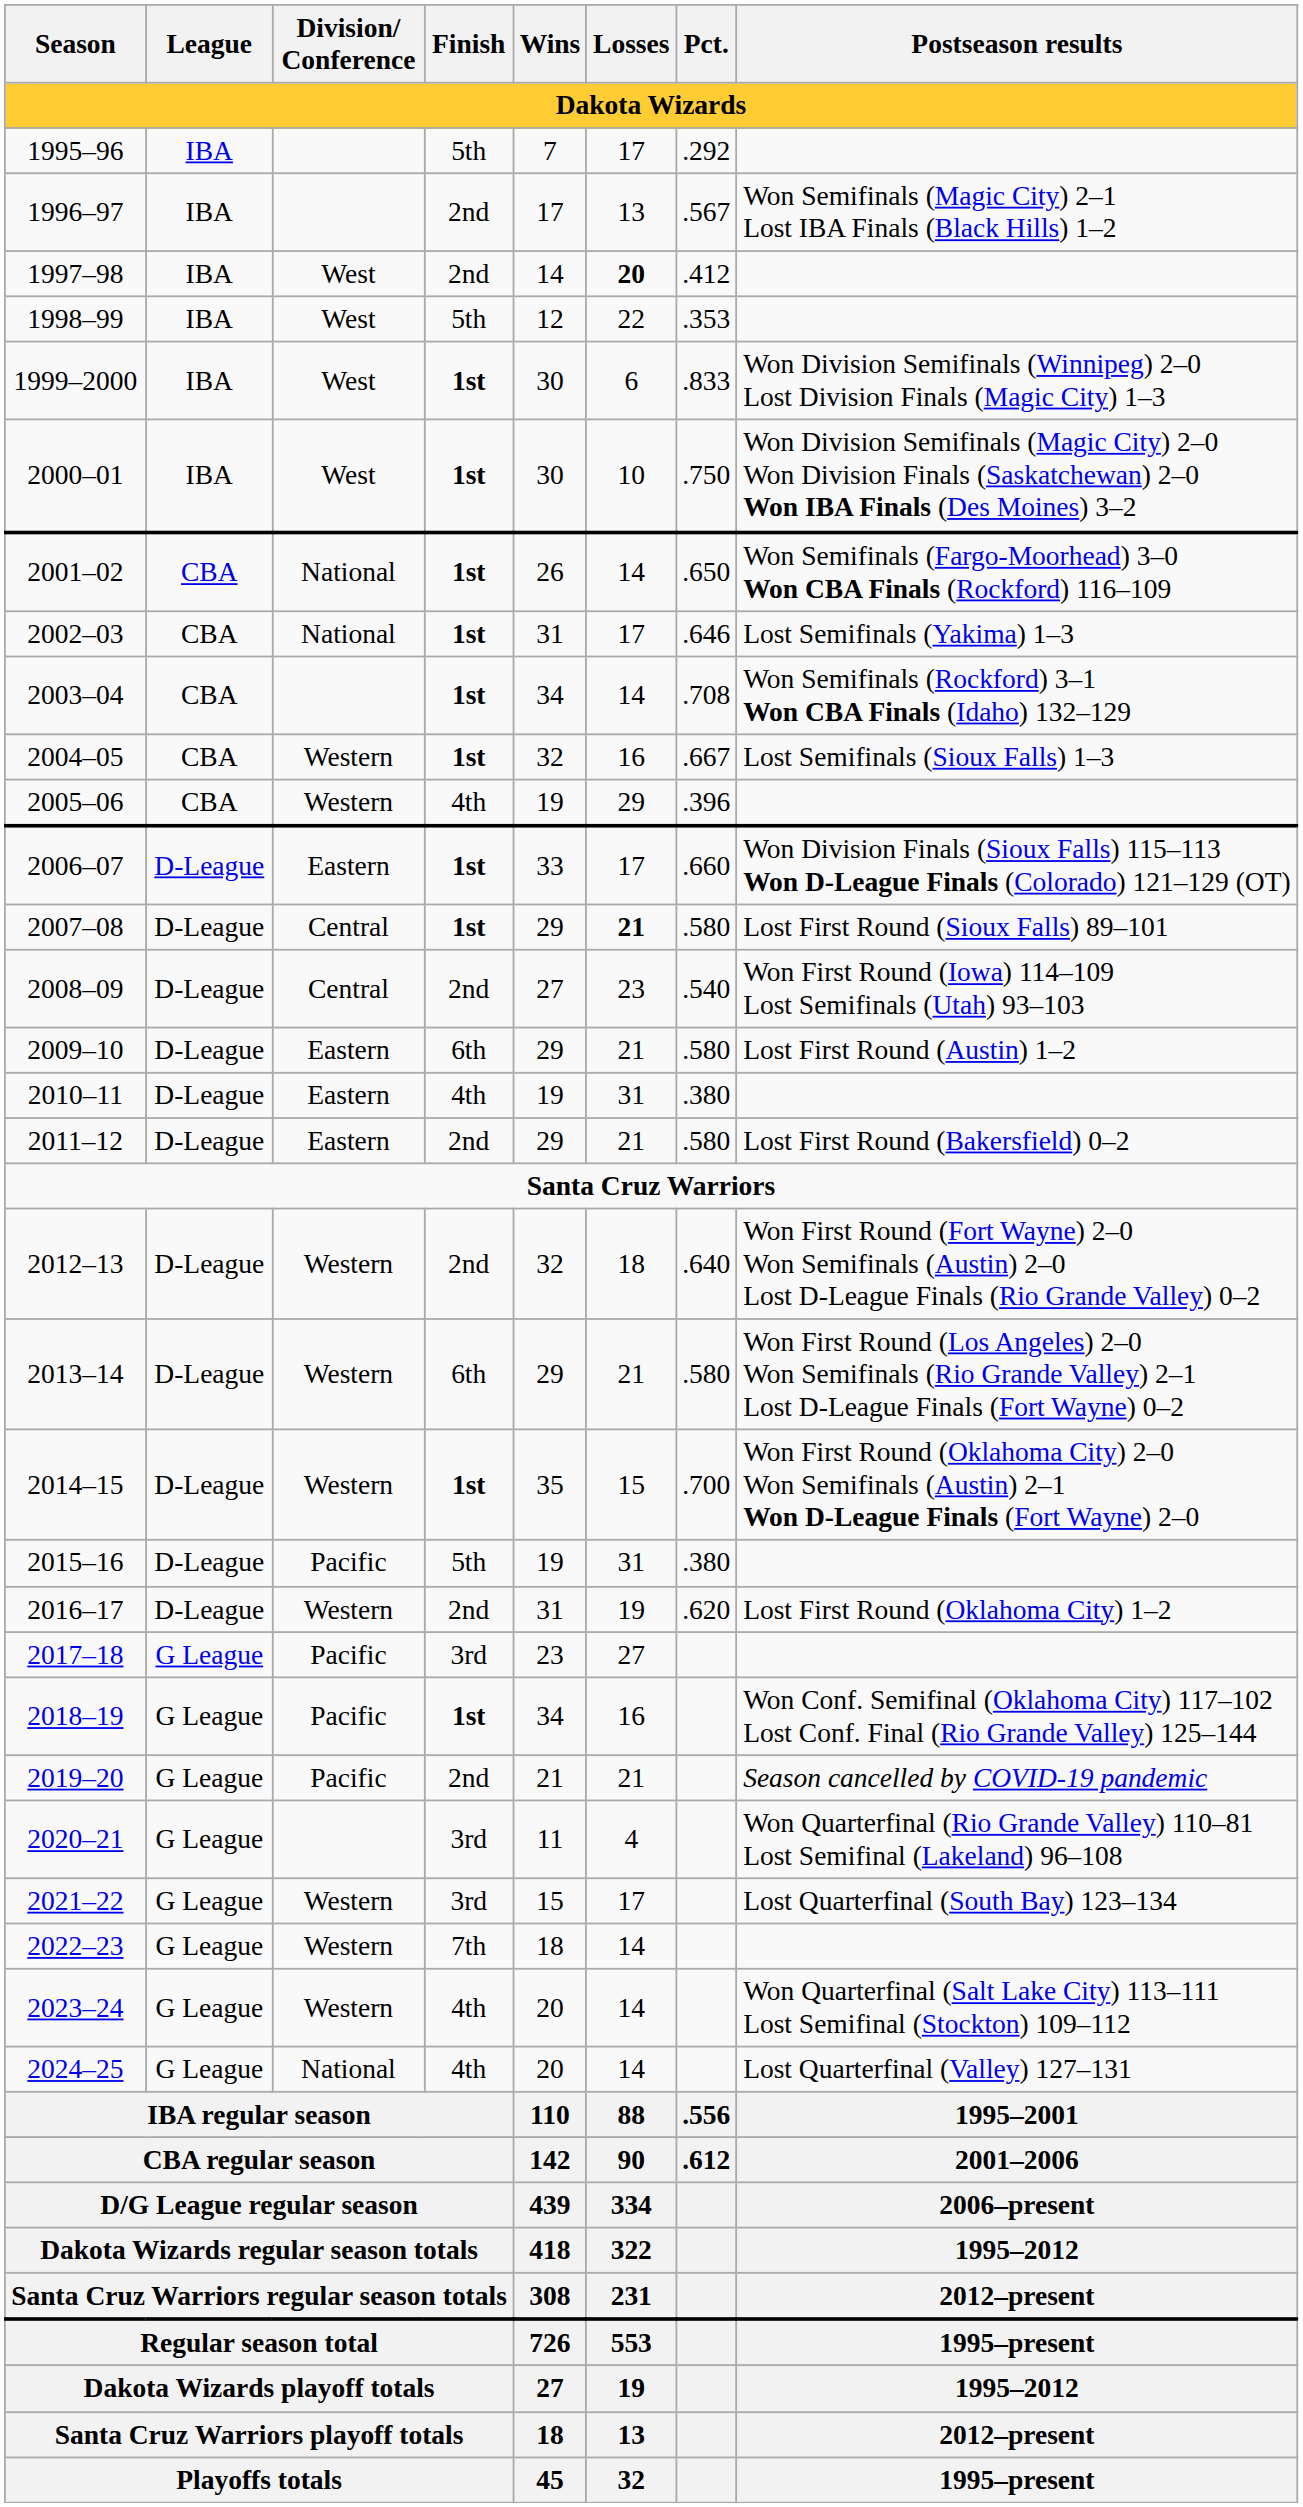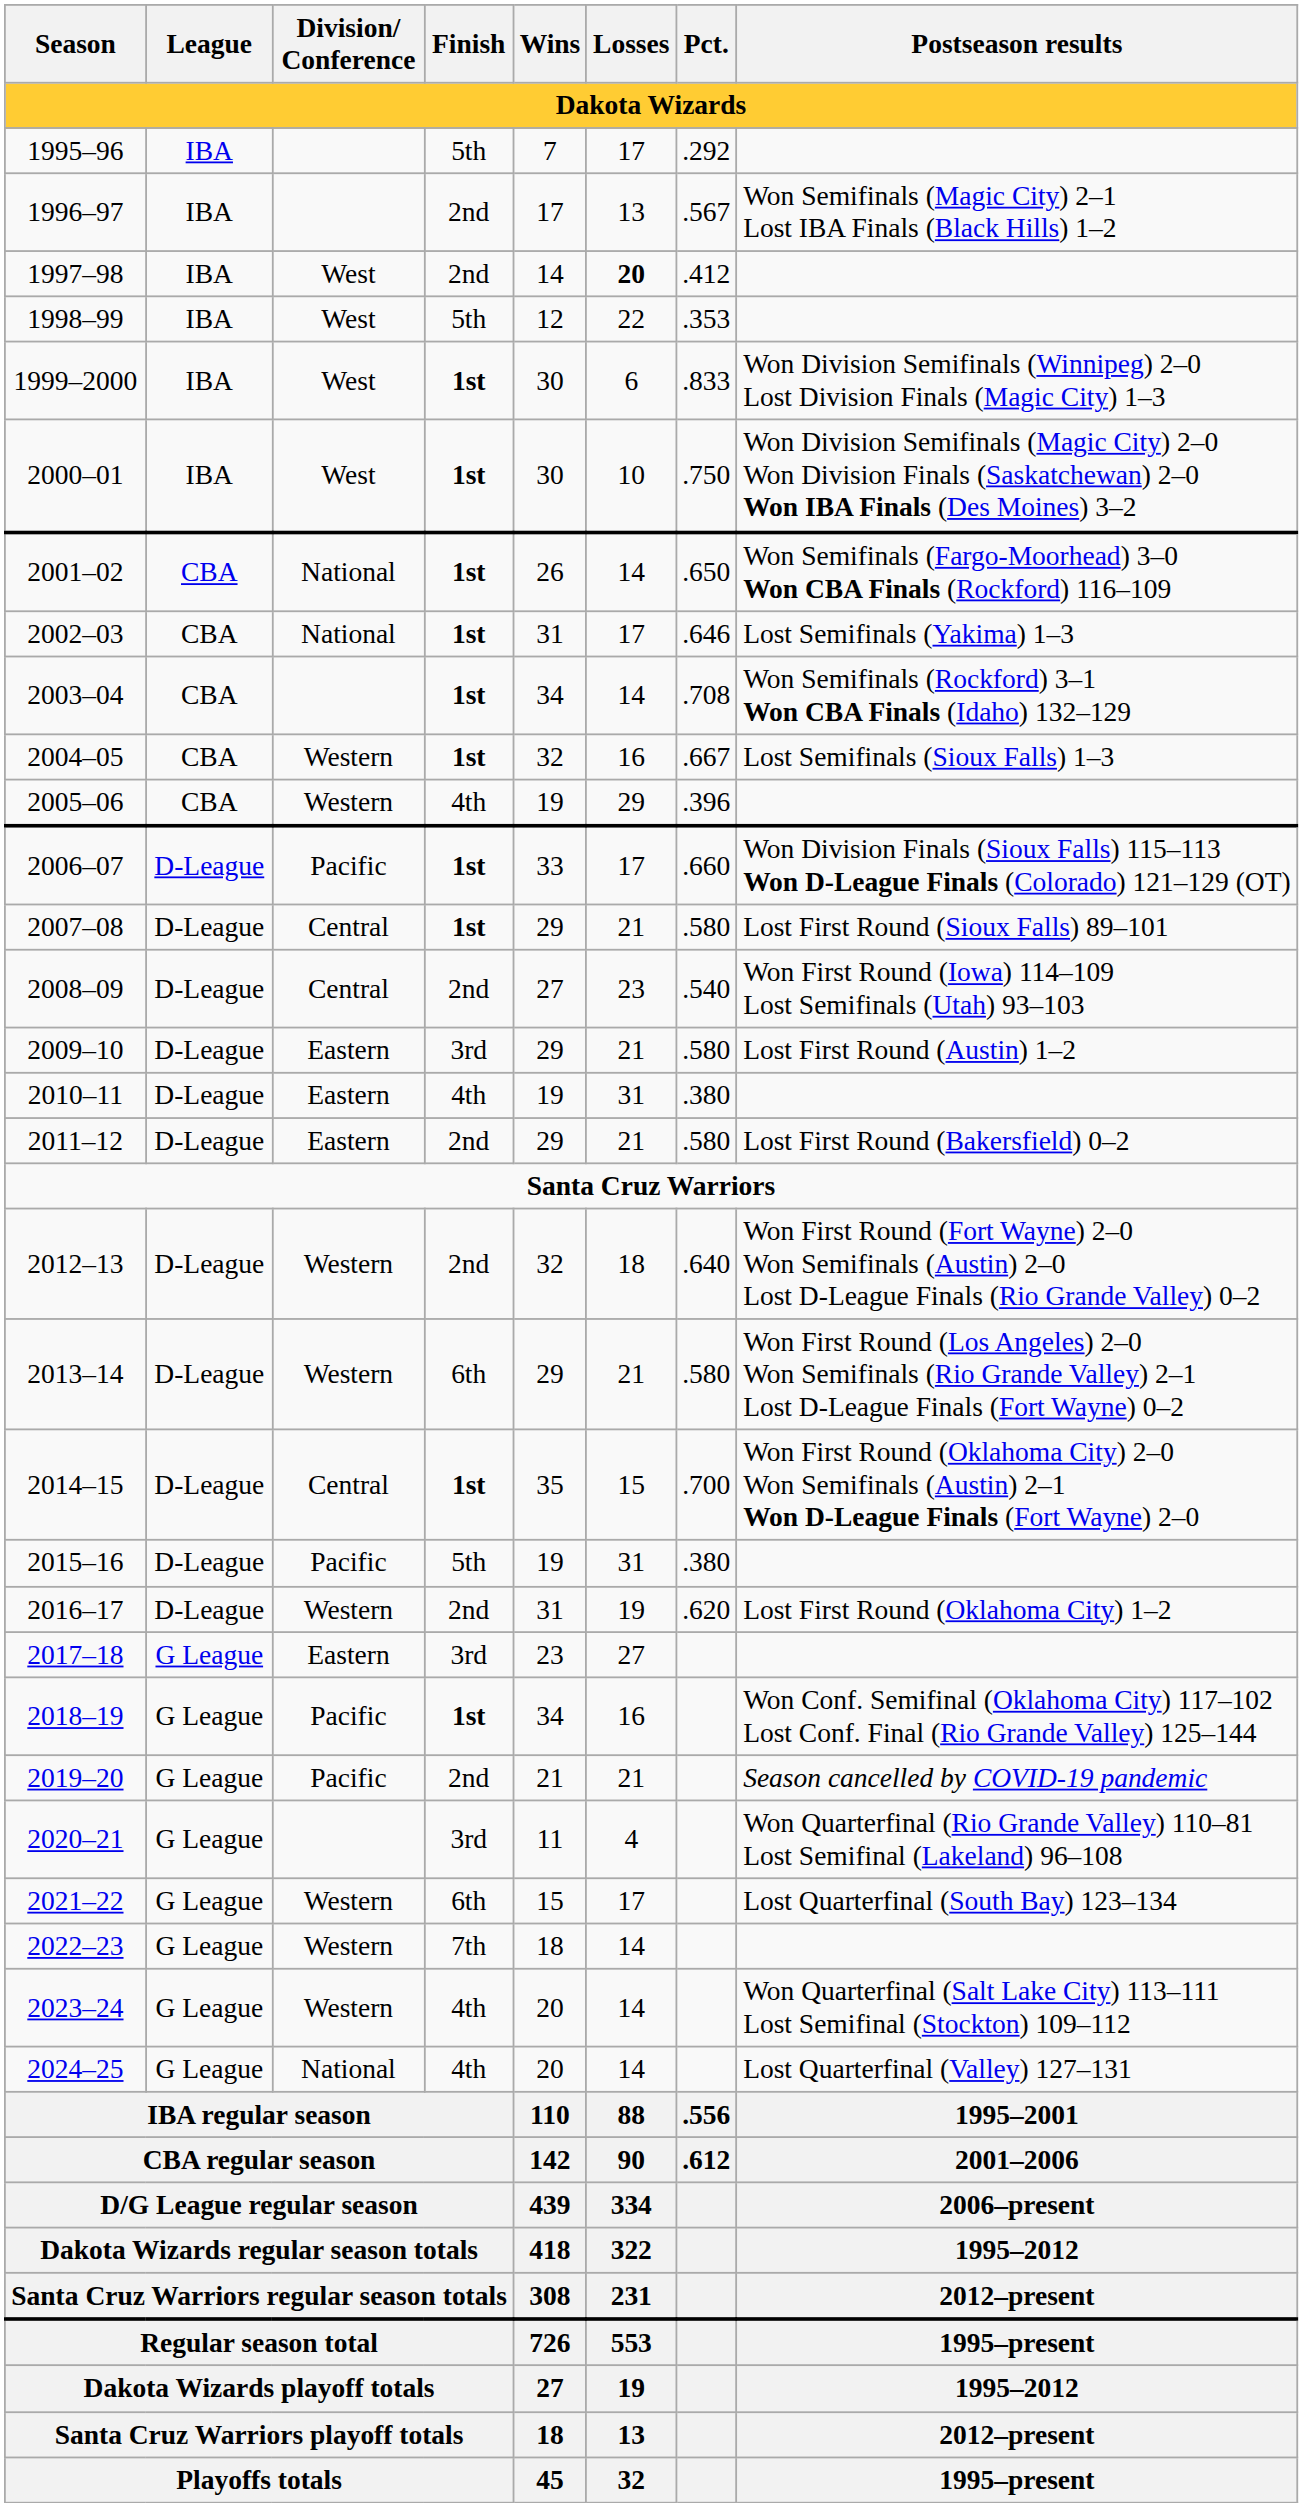2006–07 | Division/ Conference: Eastern -> Pacific
2007–08 | Losses: bold -> normal
2009–10 | Finish: 6th -> 3rd
2014–15 | Division/ Conference: Western -> Central
2017–18 | Division/ Conference: Pacific -> Eastern
2021–22 | Finish: 3rd -> 6th
